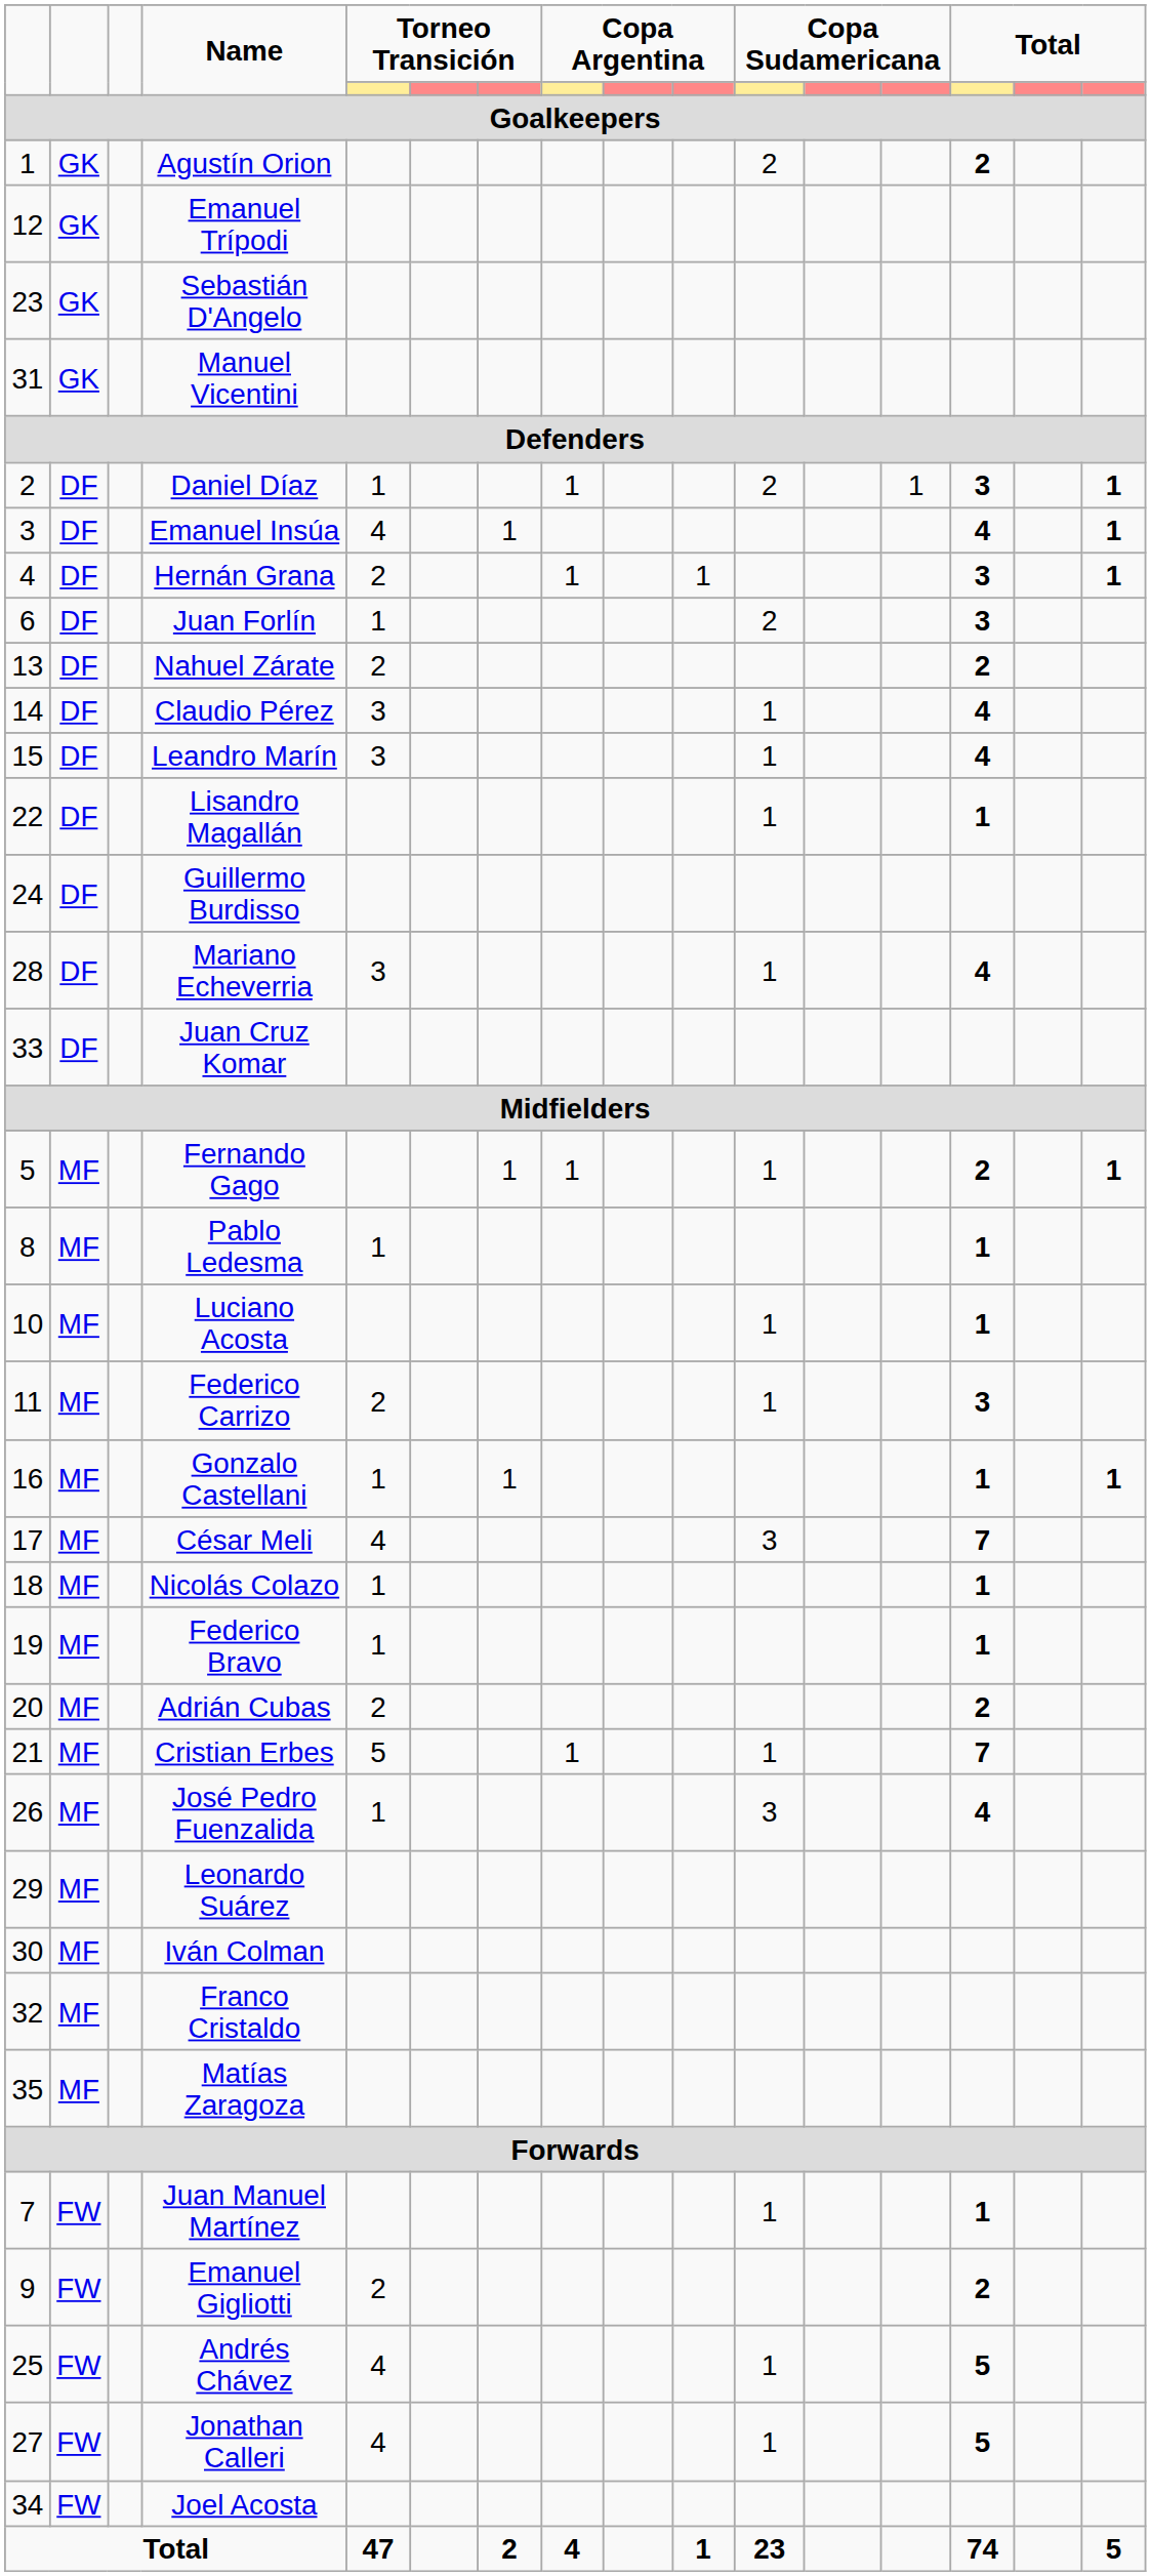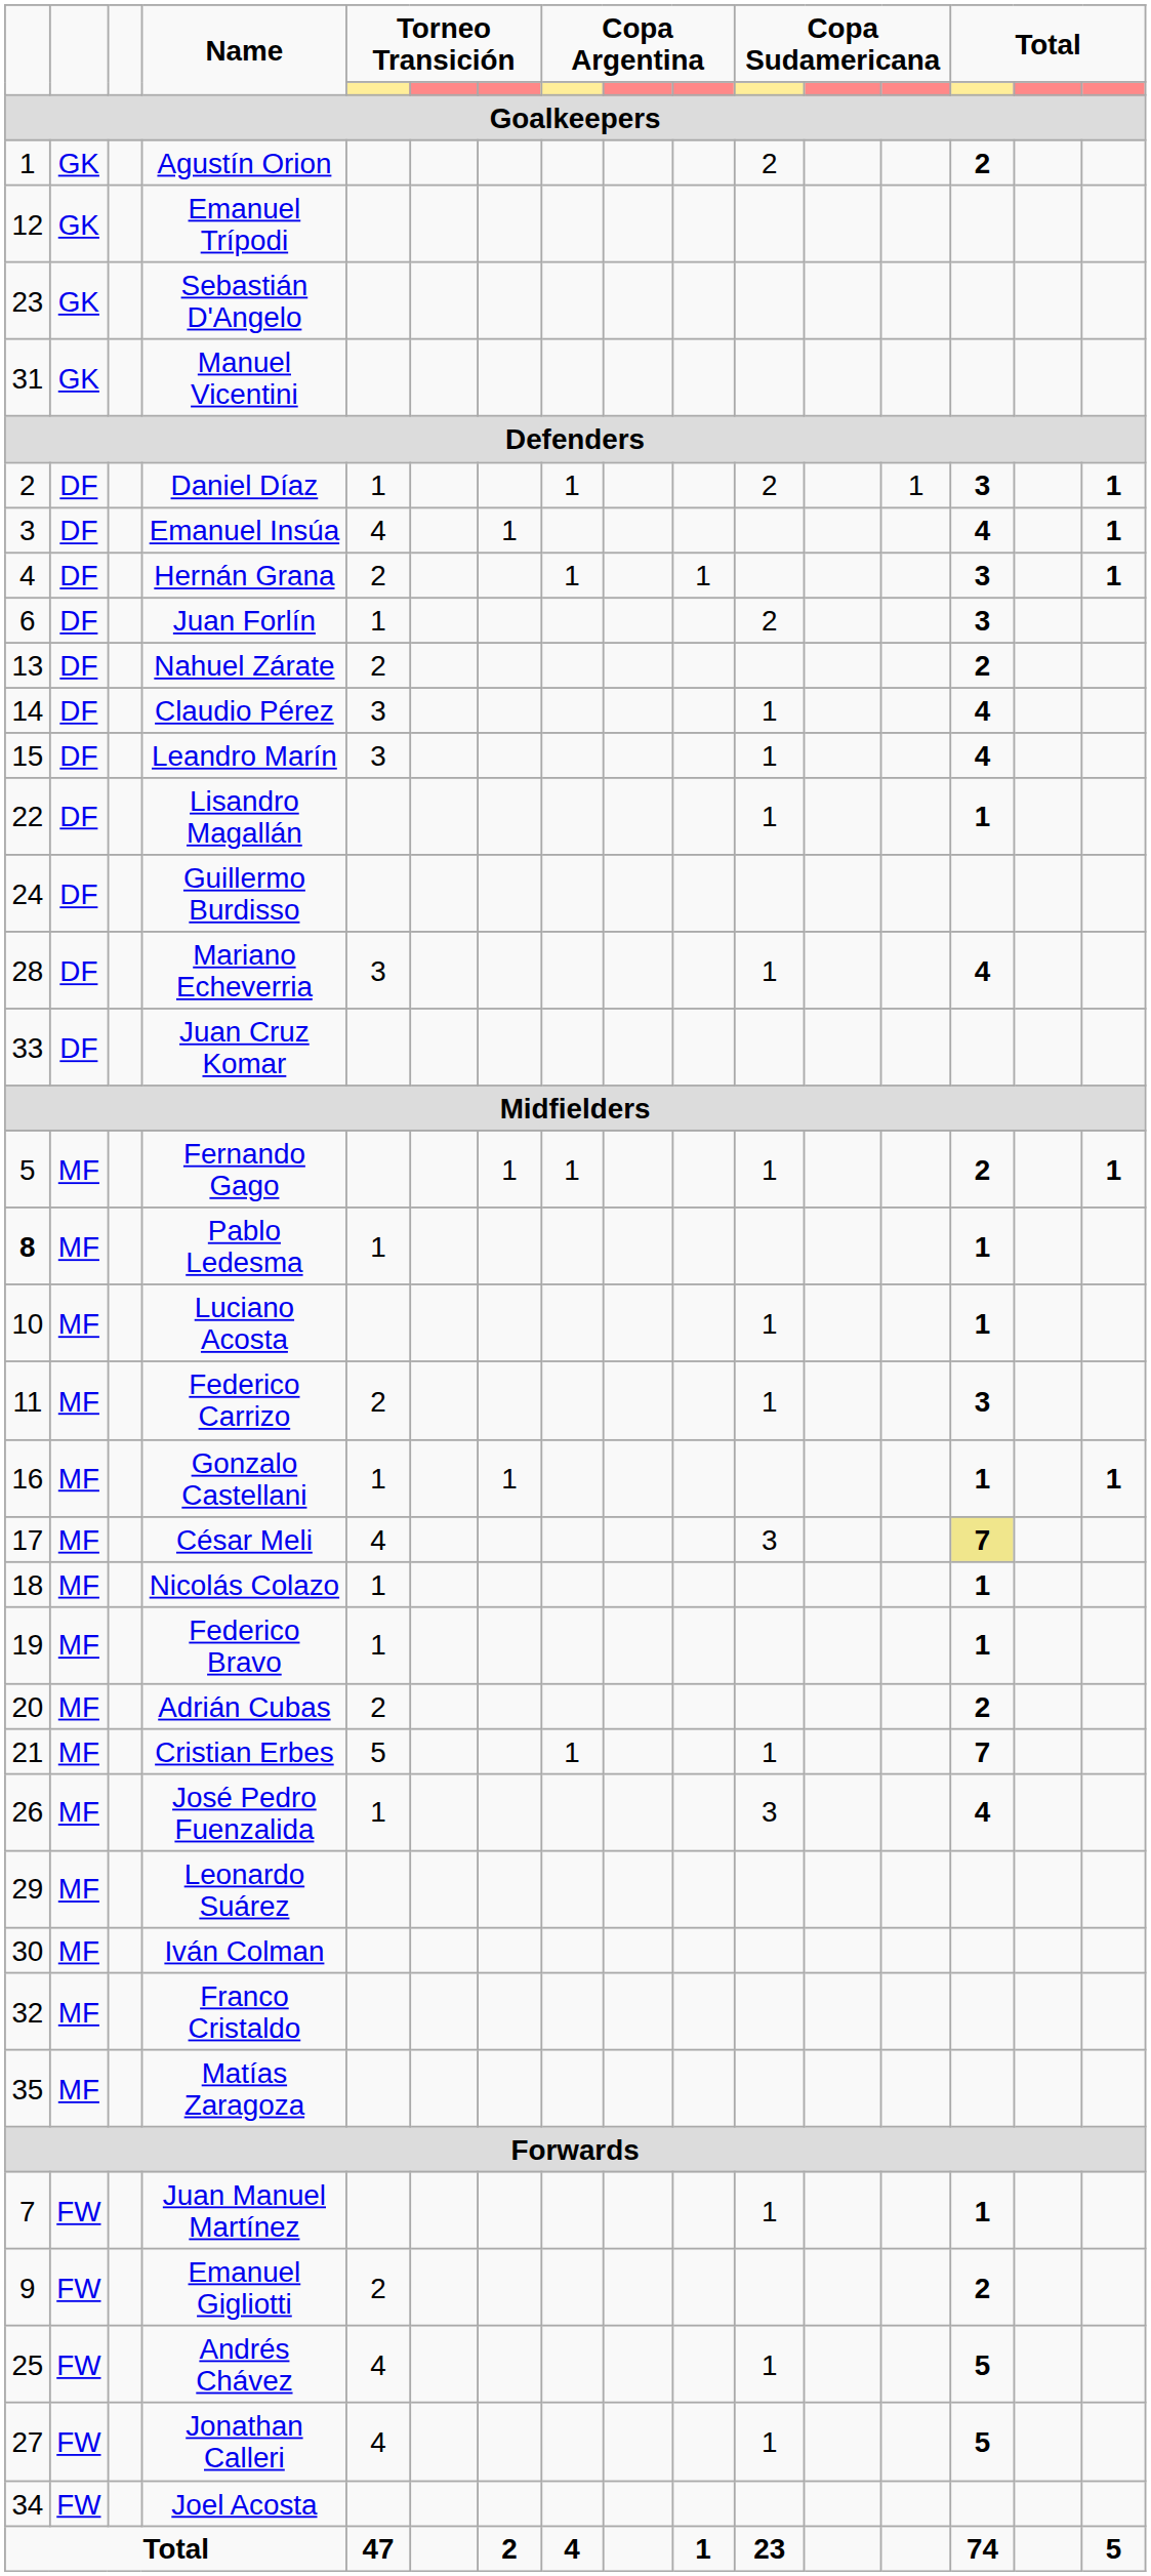Pablo Ledesma | column 1: normal -> bold
César Meli | column 14: no background -> khaki background
